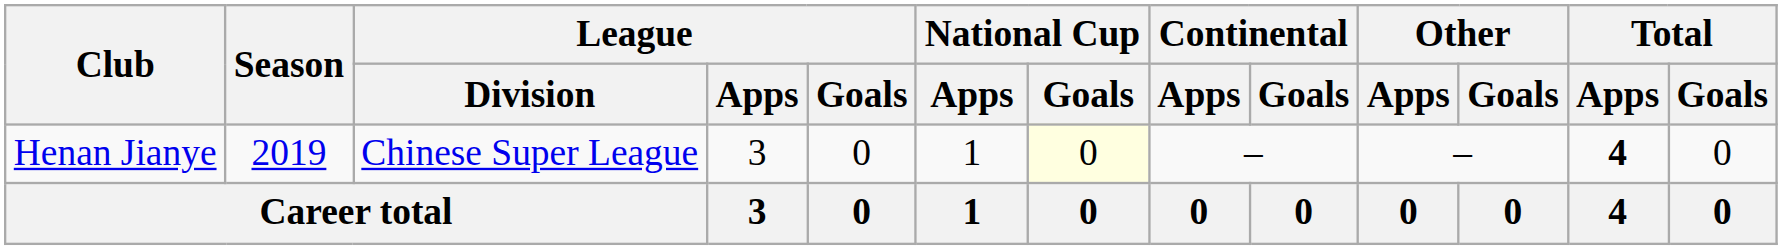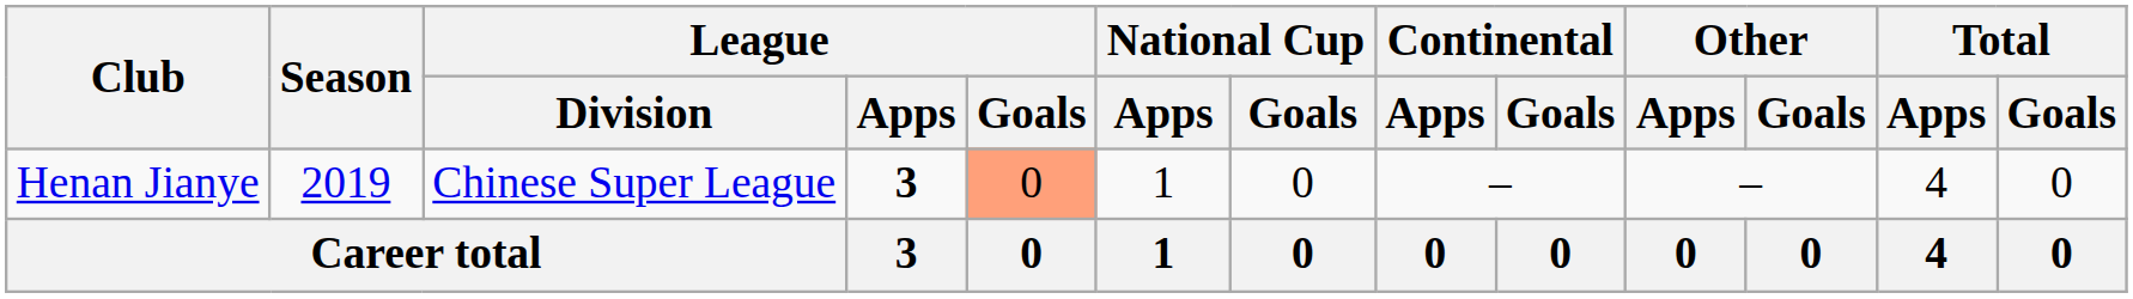Henan Jianye | League / Apps: normal -> bold
Henan Jianye | League / Goals: no background -> lightsalmon background
Henan Jianye | National Cup / Goals: lightyellow background -> no background
Henan Jianye | Total / Apps: bold -> normal
